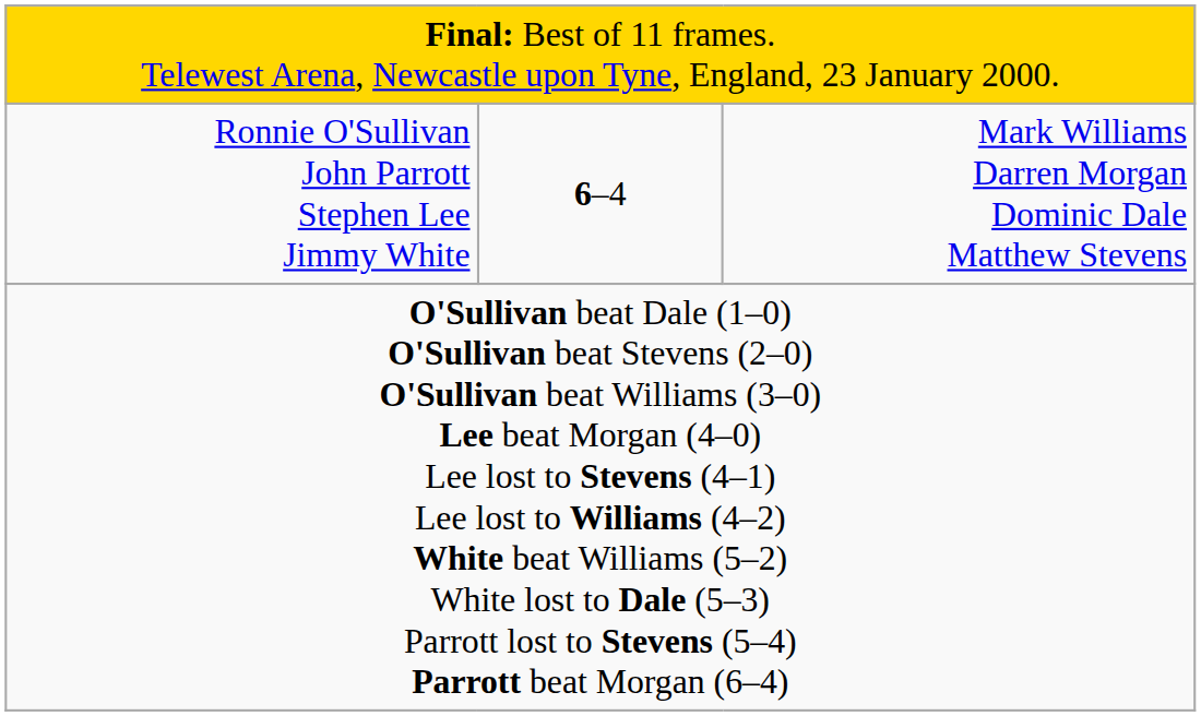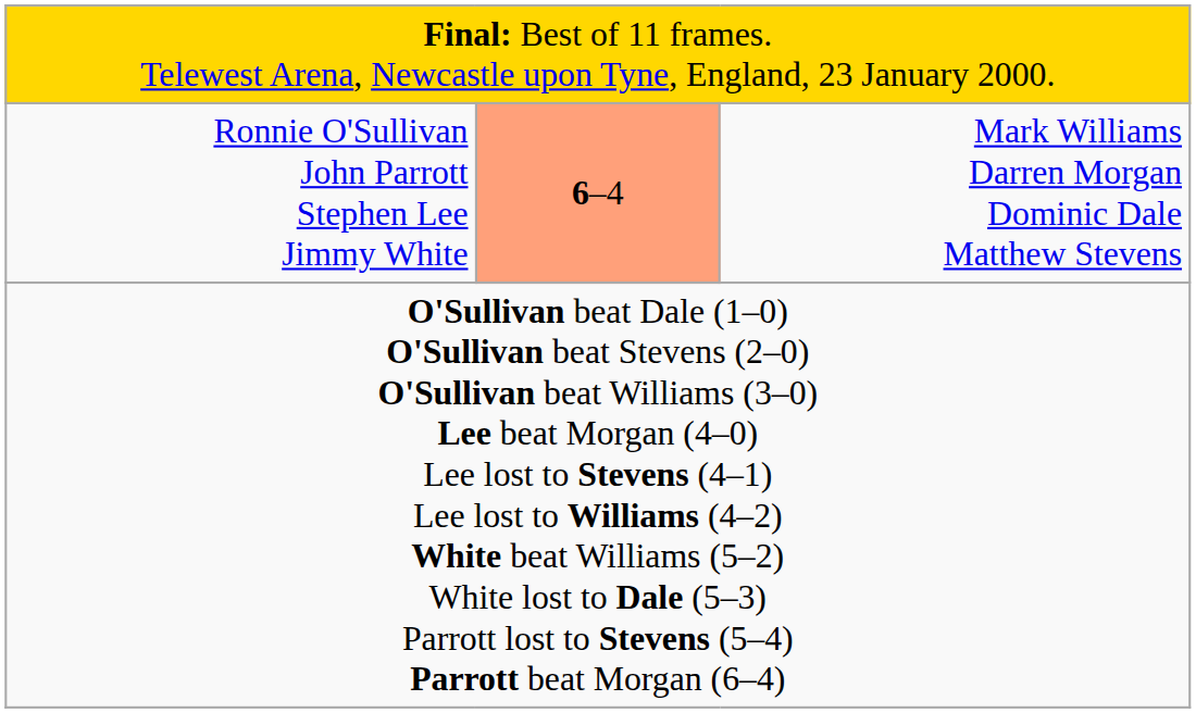Ronnie O'Sullivan John Parrott Stephen Lee Jimmy White | column 2: no background -> lightsalmon background
